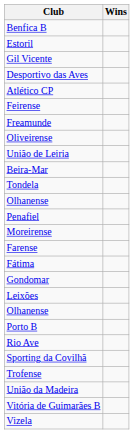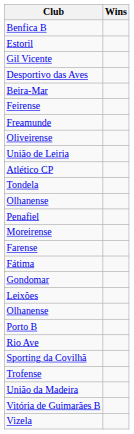row 6 | Club: Atlético CP -> Beira-Mar
row 11 | Club: Beira-Mar -> Atlético CP
